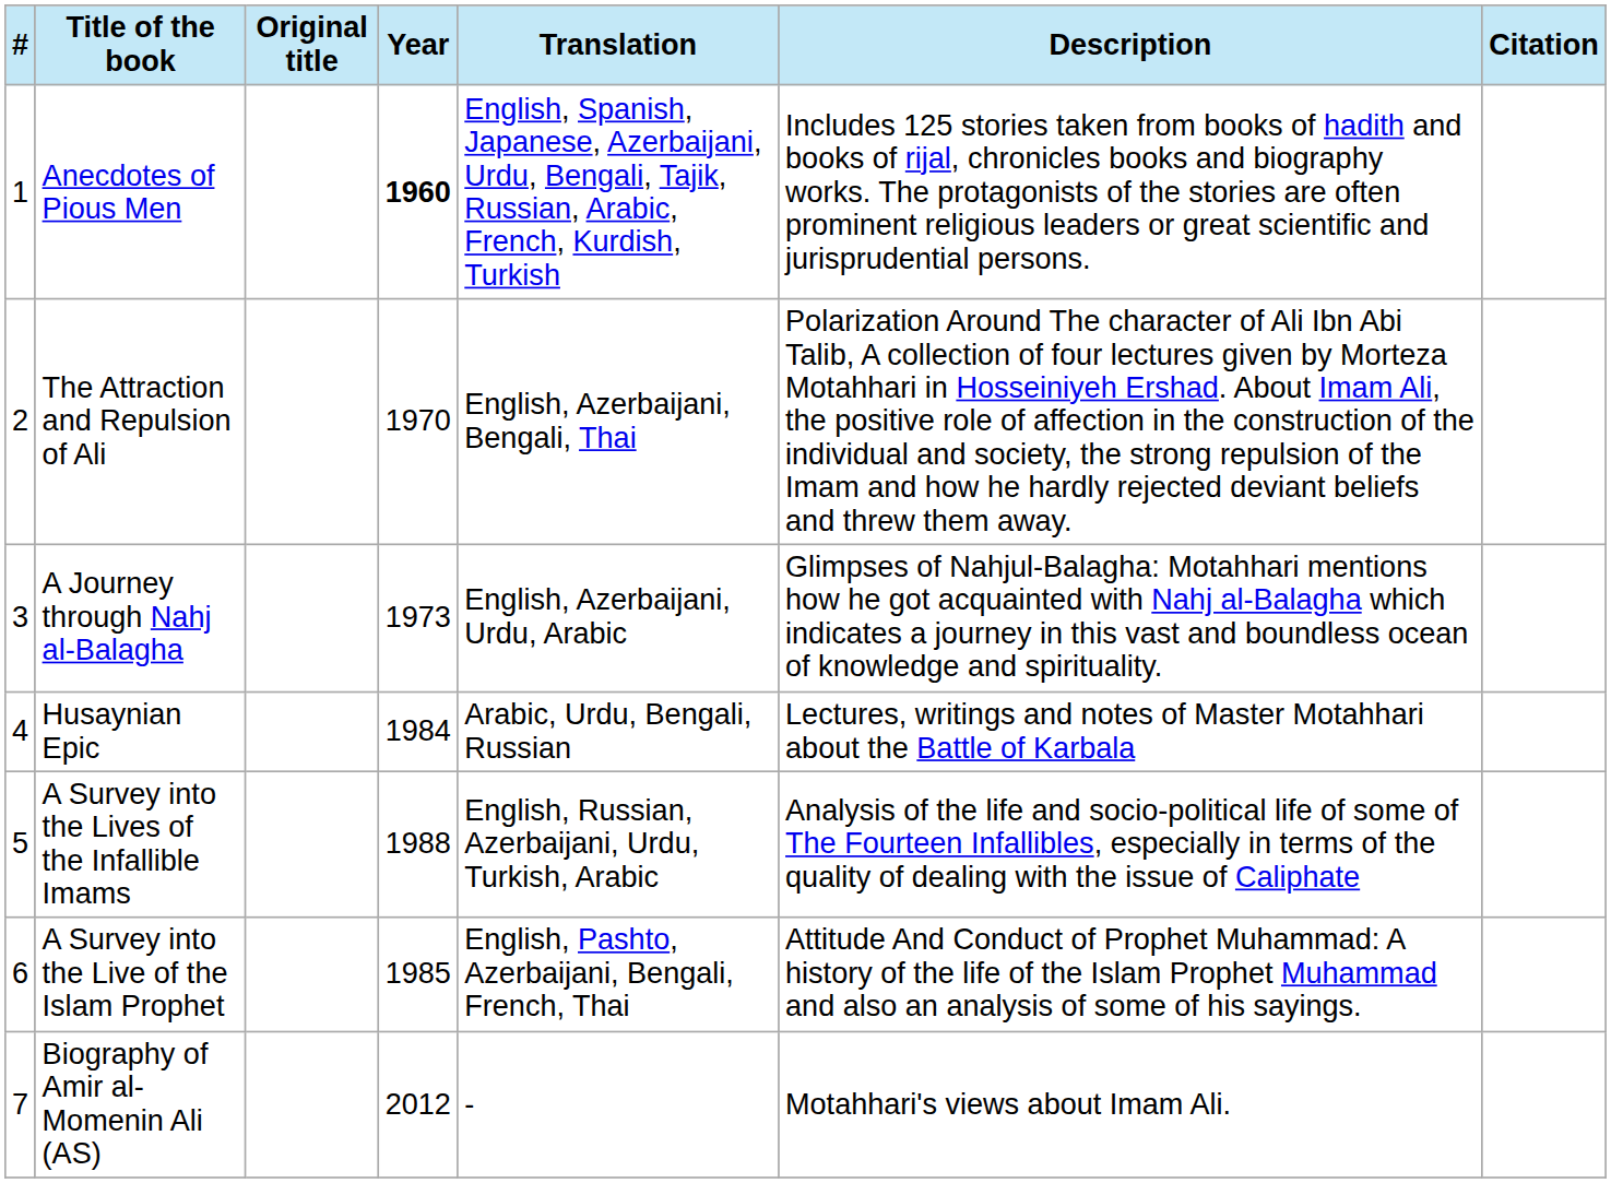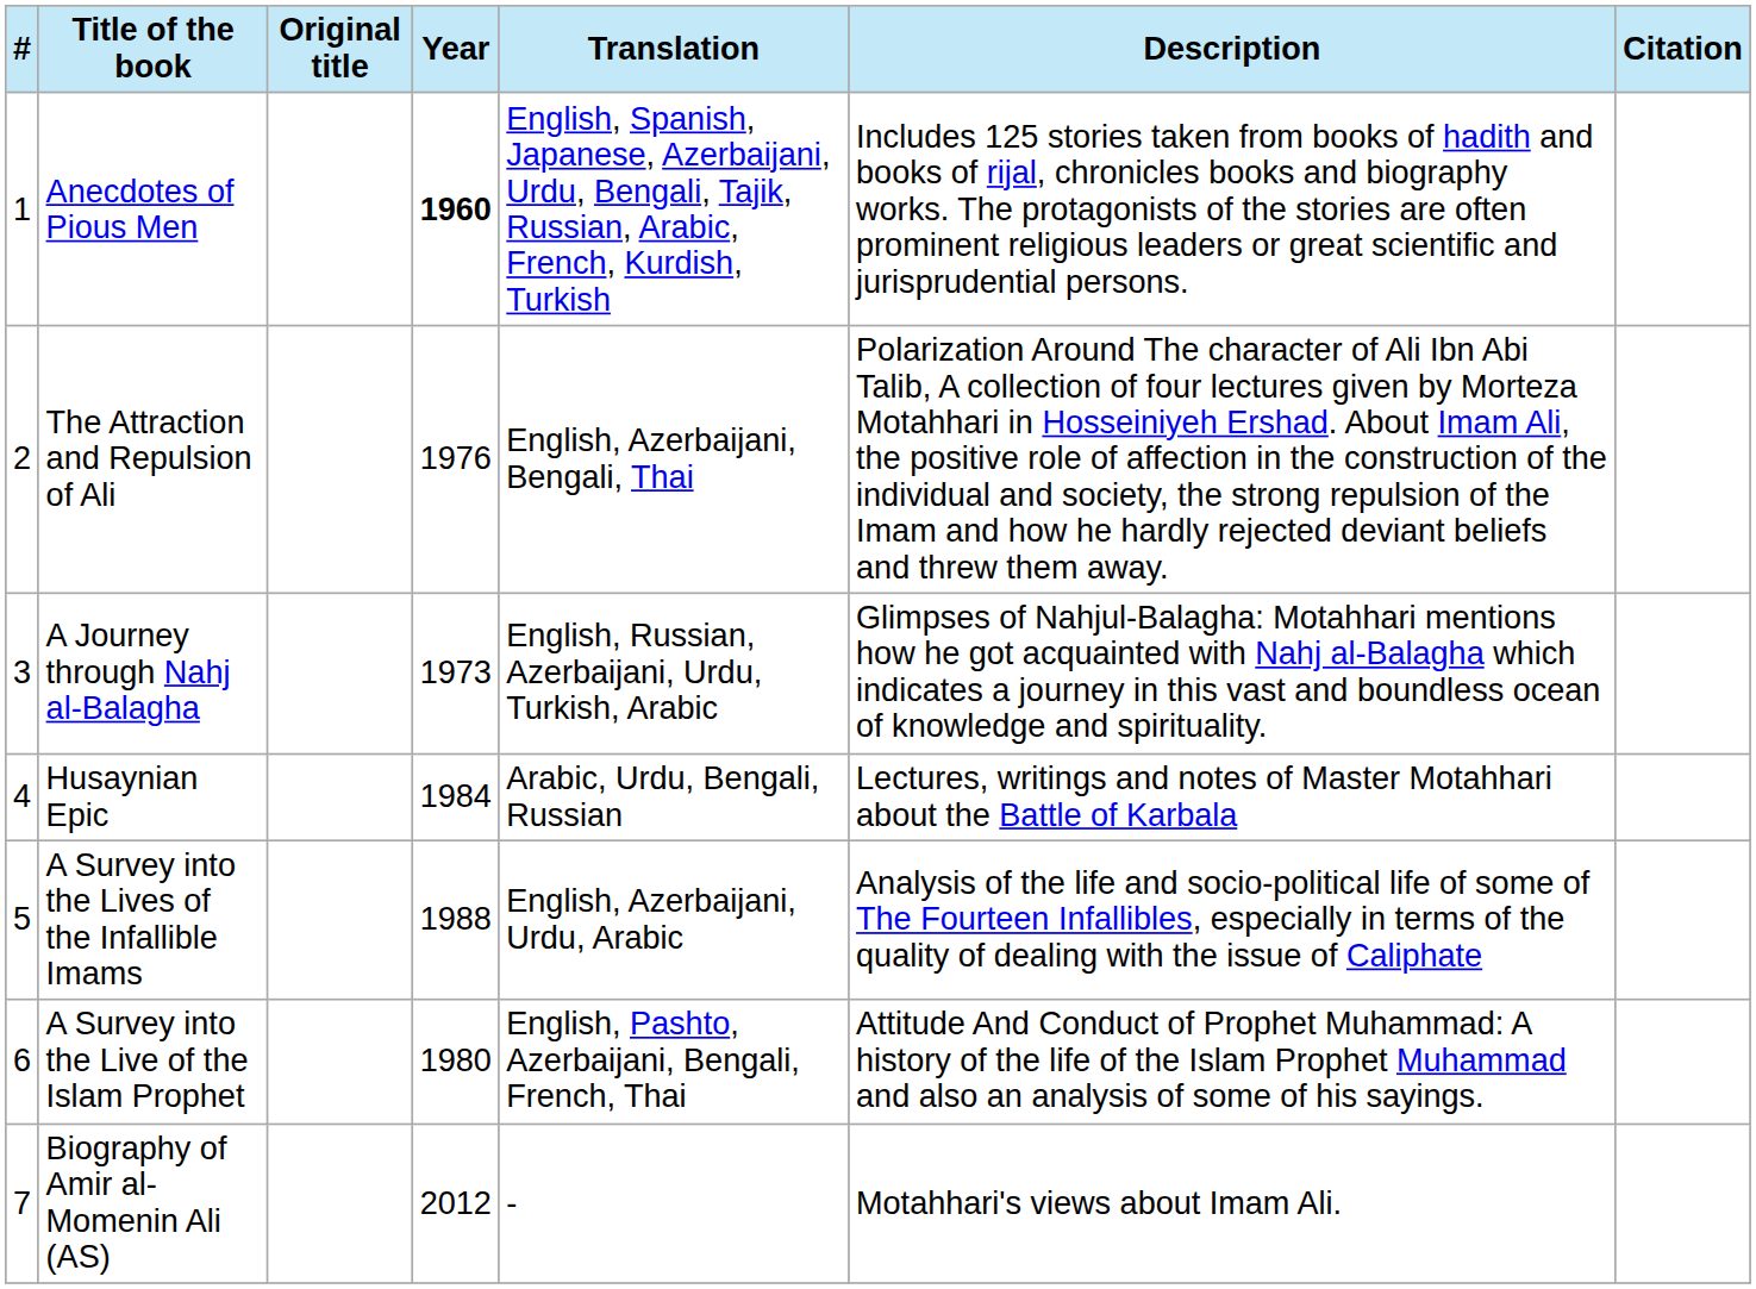The Attraction and Repulsion of Ali | Year: 1970 -> 1976
A Journey through Nahj al-Balagha | Translation: English, Azerbaijani, Urdu, Arabic -> English, Russian, Azerbaijani, Urdu, Turkish, Arabic
A Survey into the Lives of the Infallible Imams | Translation: English, Russian, Azerbaijani, Urdu, Turkish, Arabic -> English, Azerbaijani, Urdu, Arabic
A Survey into the Live of the Islam Prophet | Year: 1985 -> 1980
